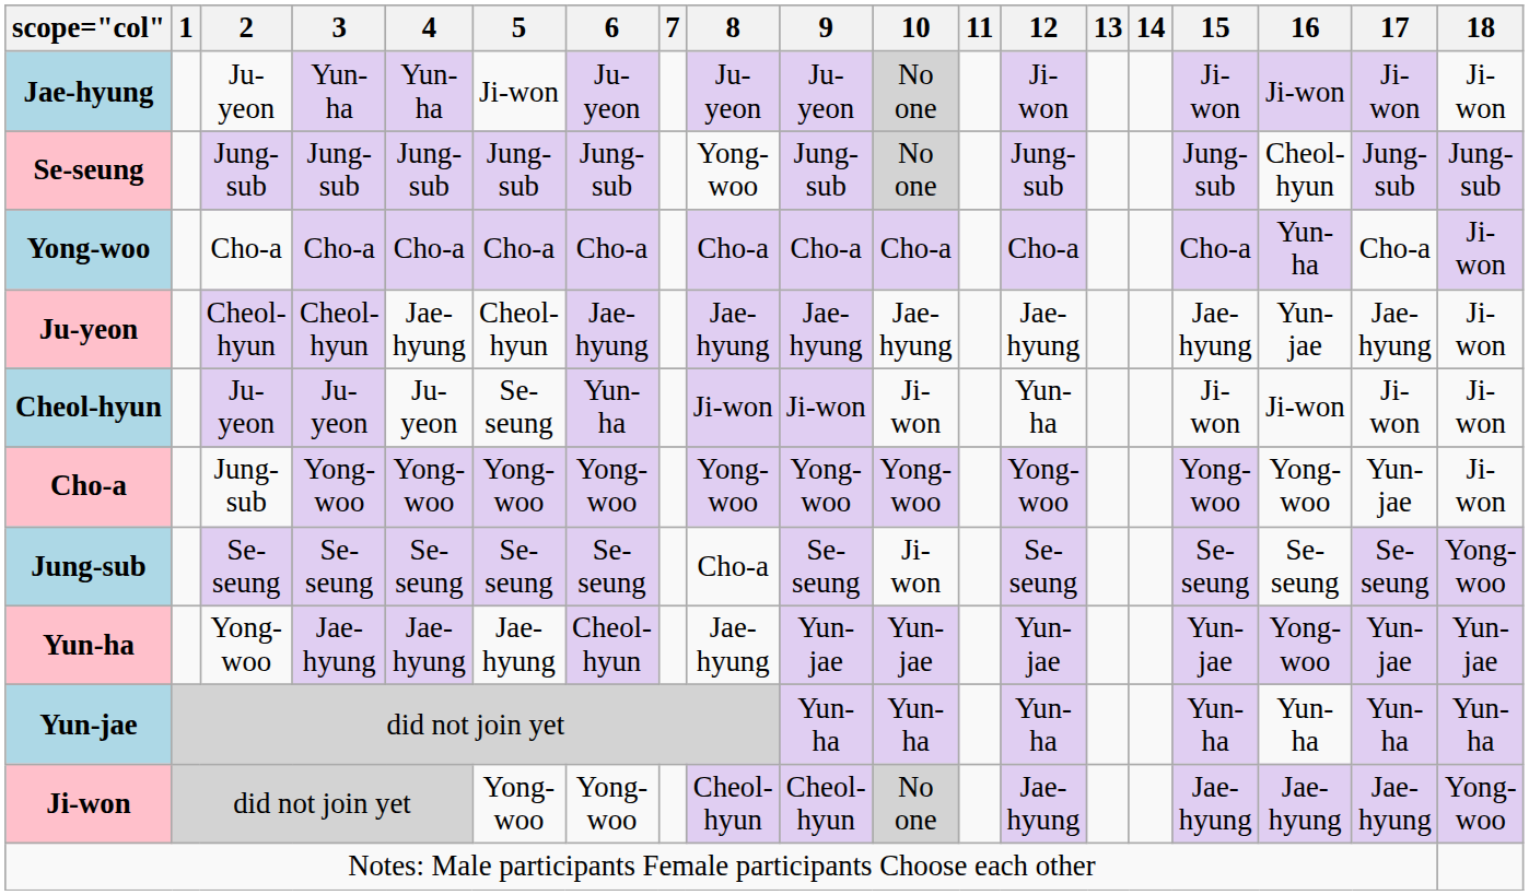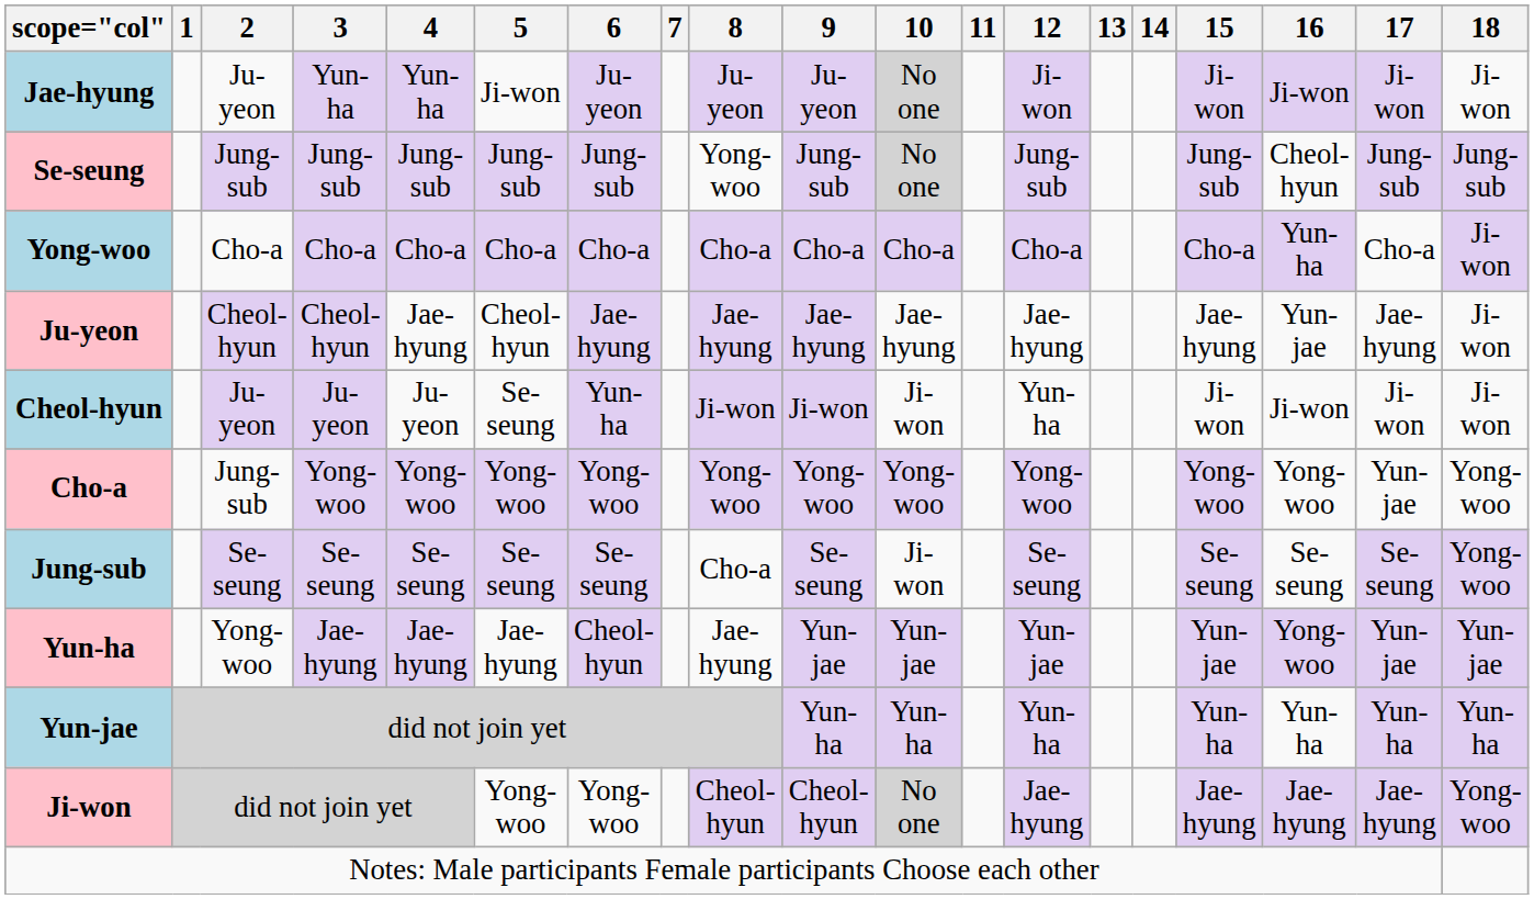row 7 | 18: Ji-won -> Yong-woo
